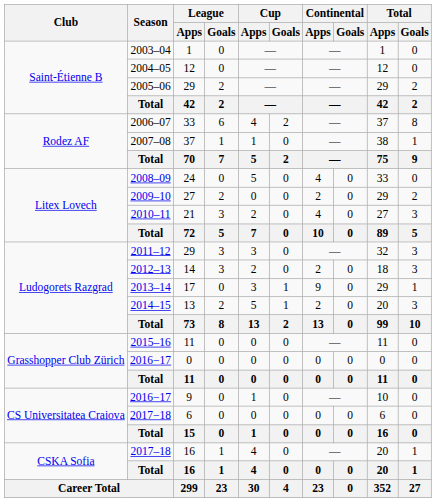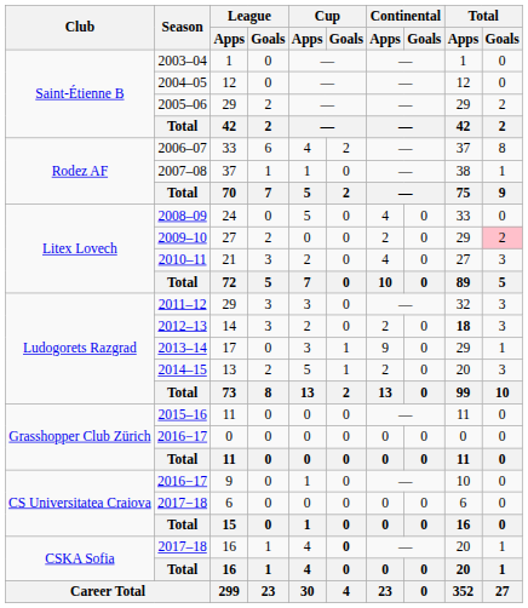2009–10 | Total / Goals: no background -> pink background
2012–13 | Total / Apps: normal -> bold
2017–18 | Cup / Goals: normal -> bold
